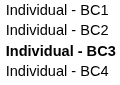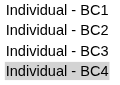Individual - BC3 | column 1: bold -> normal
Individual - BC4 | column 1: no background -> lightgrey background
